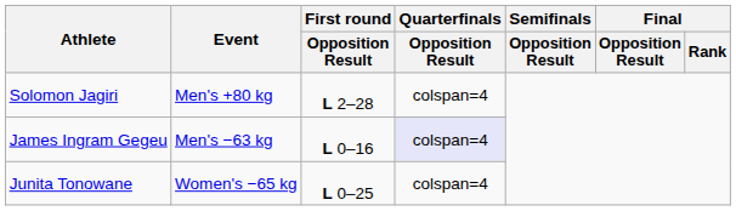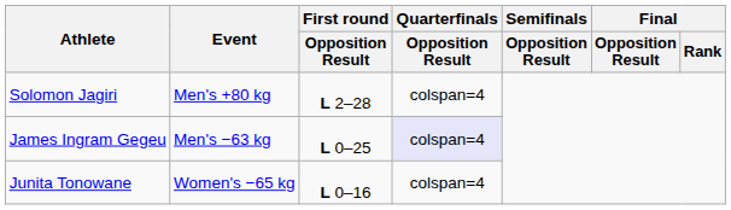James Ingram Gegeu | First round / Opposition Result: L 0–16 -> L 0–25
Junita Tonowane | First round / Opposition Result: L 0–25 -> L 0–16
